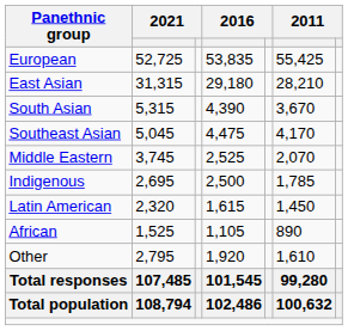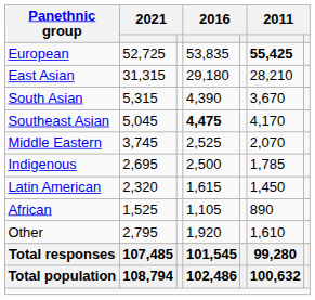European | column 6: normal -> bold
Southeast Asian | column 4: normal -> bold
